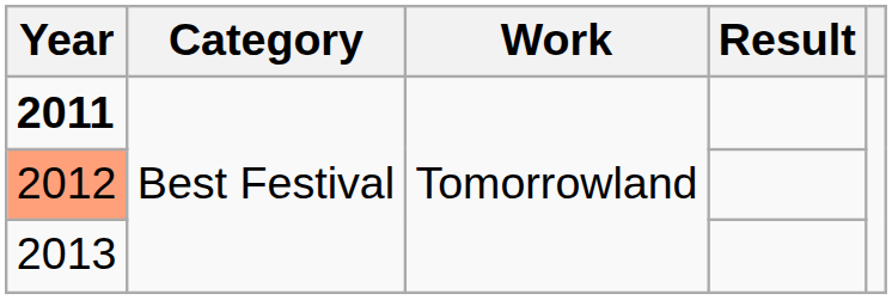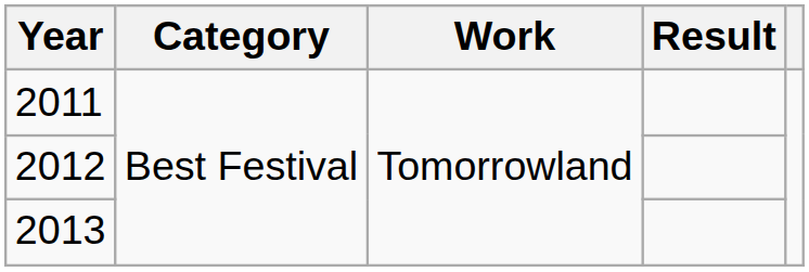2011 | Year: bold -> normal
2012 | Year: lightsalmon background -> no background
